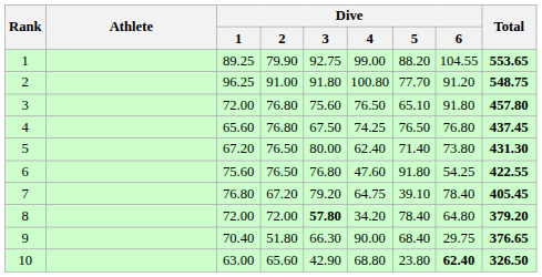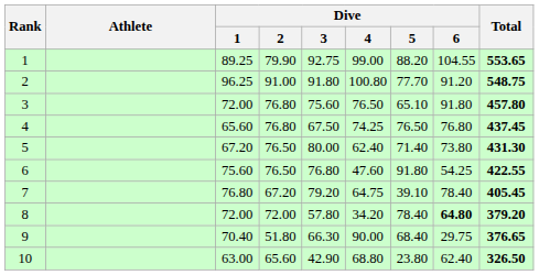8 | Dive / 3: bold -> normal
8 | Dive / 6: normal -> bold
10 | Dive / 6: bold -> normal
